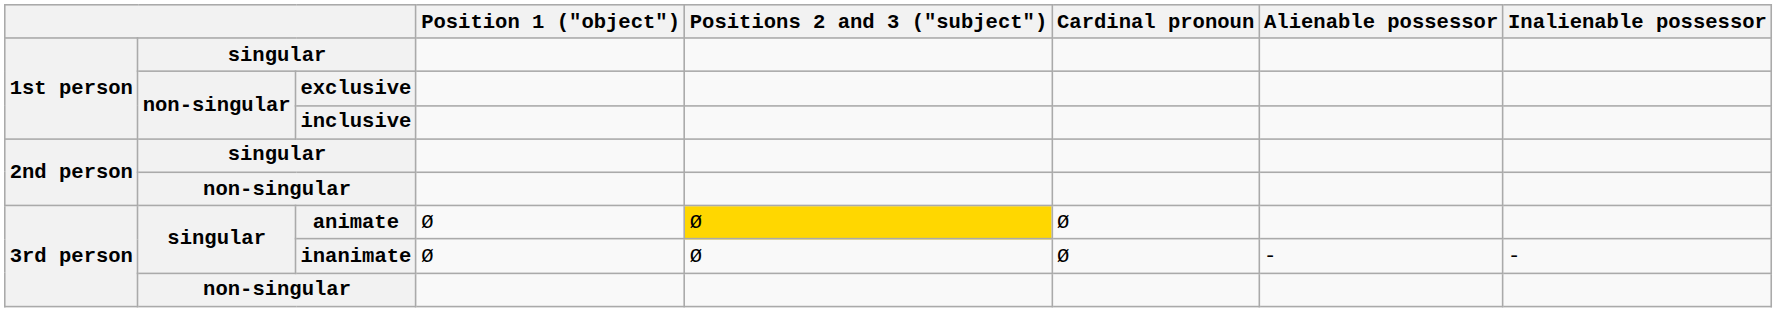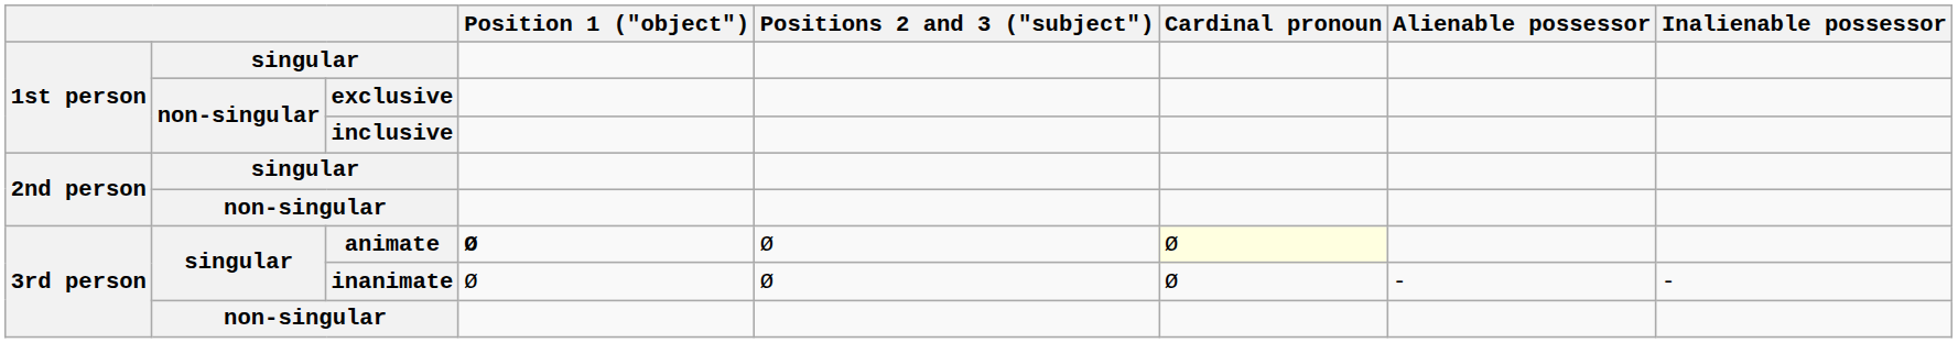animate | Position 1 ("object"): normal -> bold
animate | Positions 2 and 3 ("subject"): gold background -> no background
animate | Cardinal pronoun: no background -> lightyellow background
